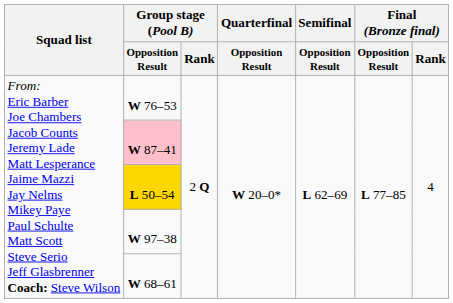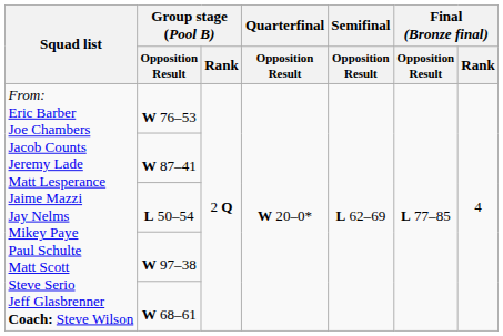W 87–41 | Group stage (Pool B) / Opposition Result: pink background -> no background
L 50–54 | Group stage (Pool B) / Opposition Result: gold background -> no background
